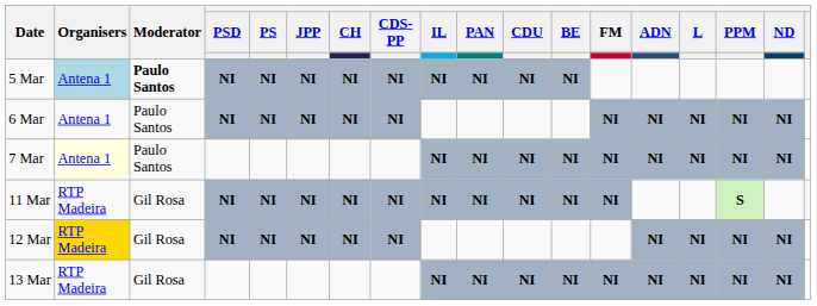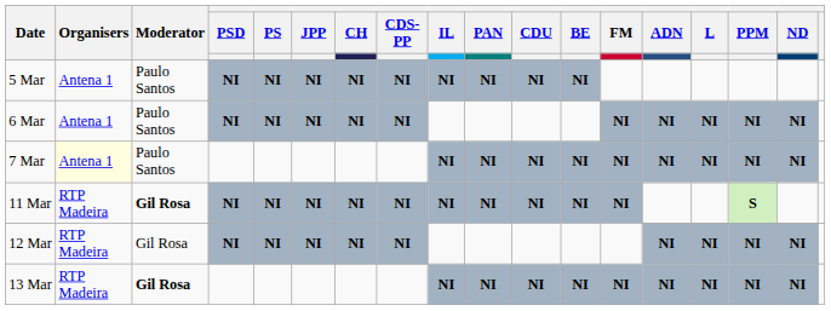5 Mar | Organisers: lightblue background -> no background
5 Mar | Moderator: bold -> normal
11 Mar | Moderator: normal -> bold
12 Mar | Organisers: gold background -> no background
13 Mar | Moderator: normal -> bold
